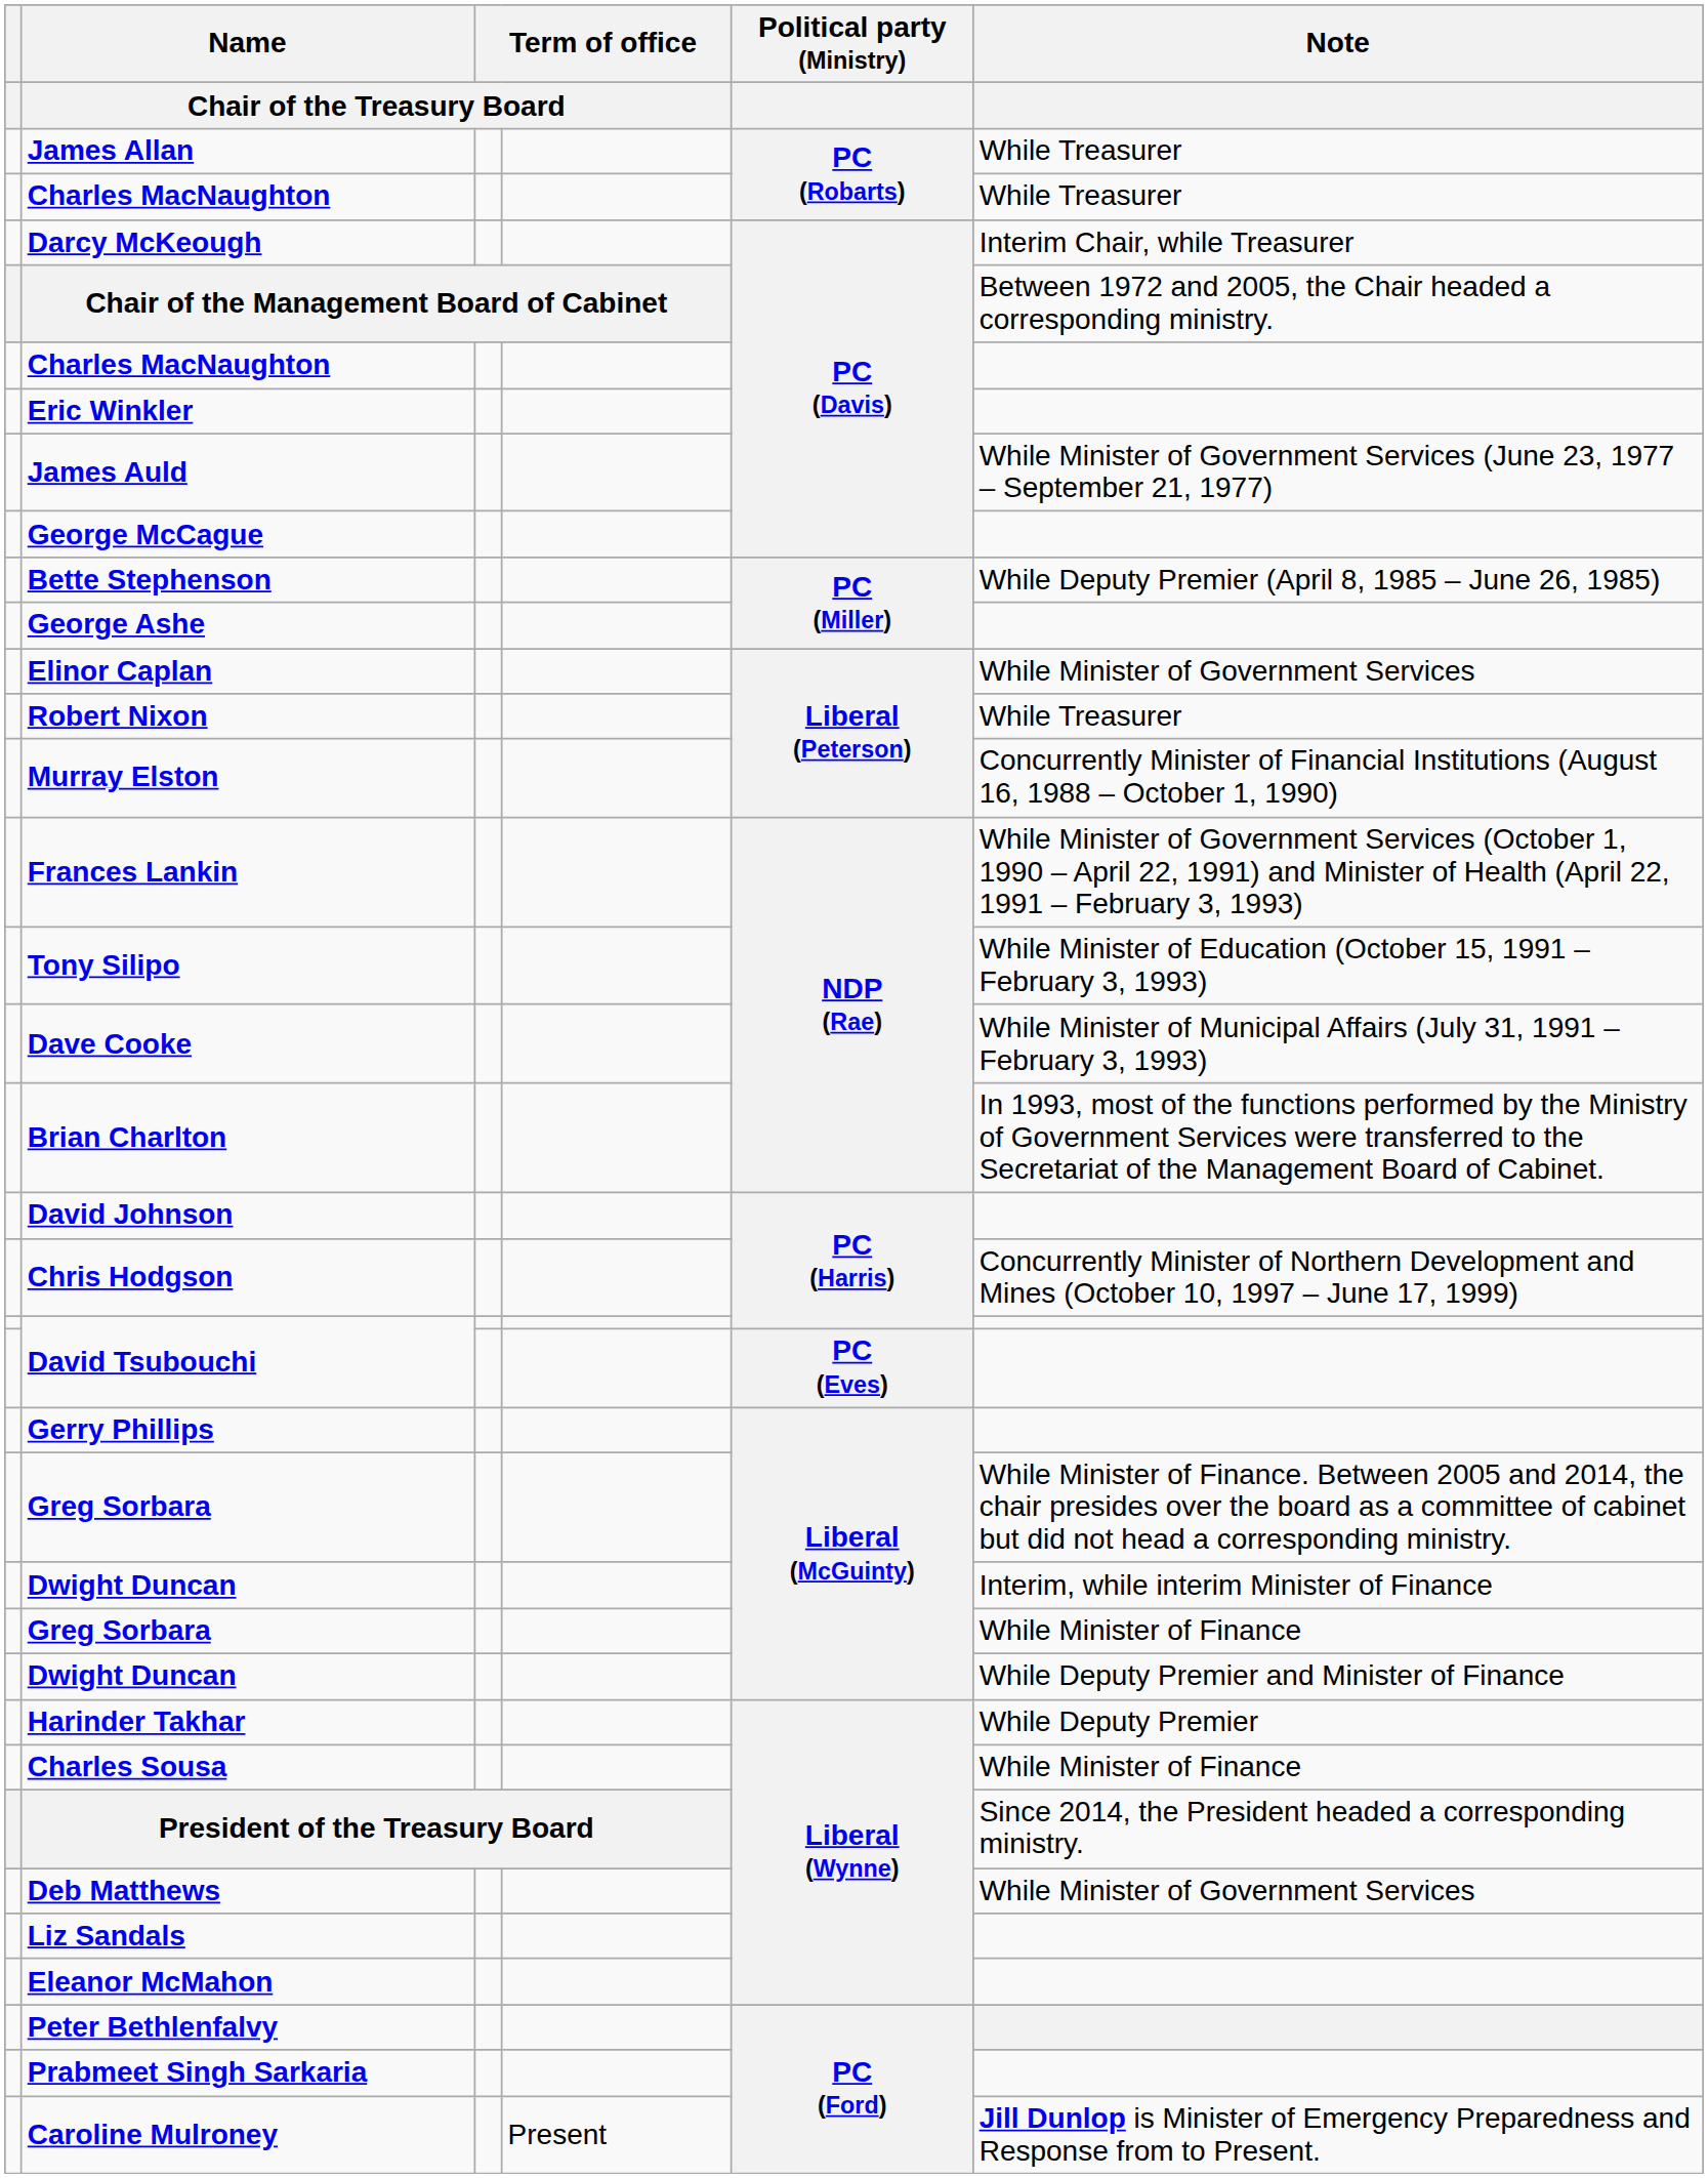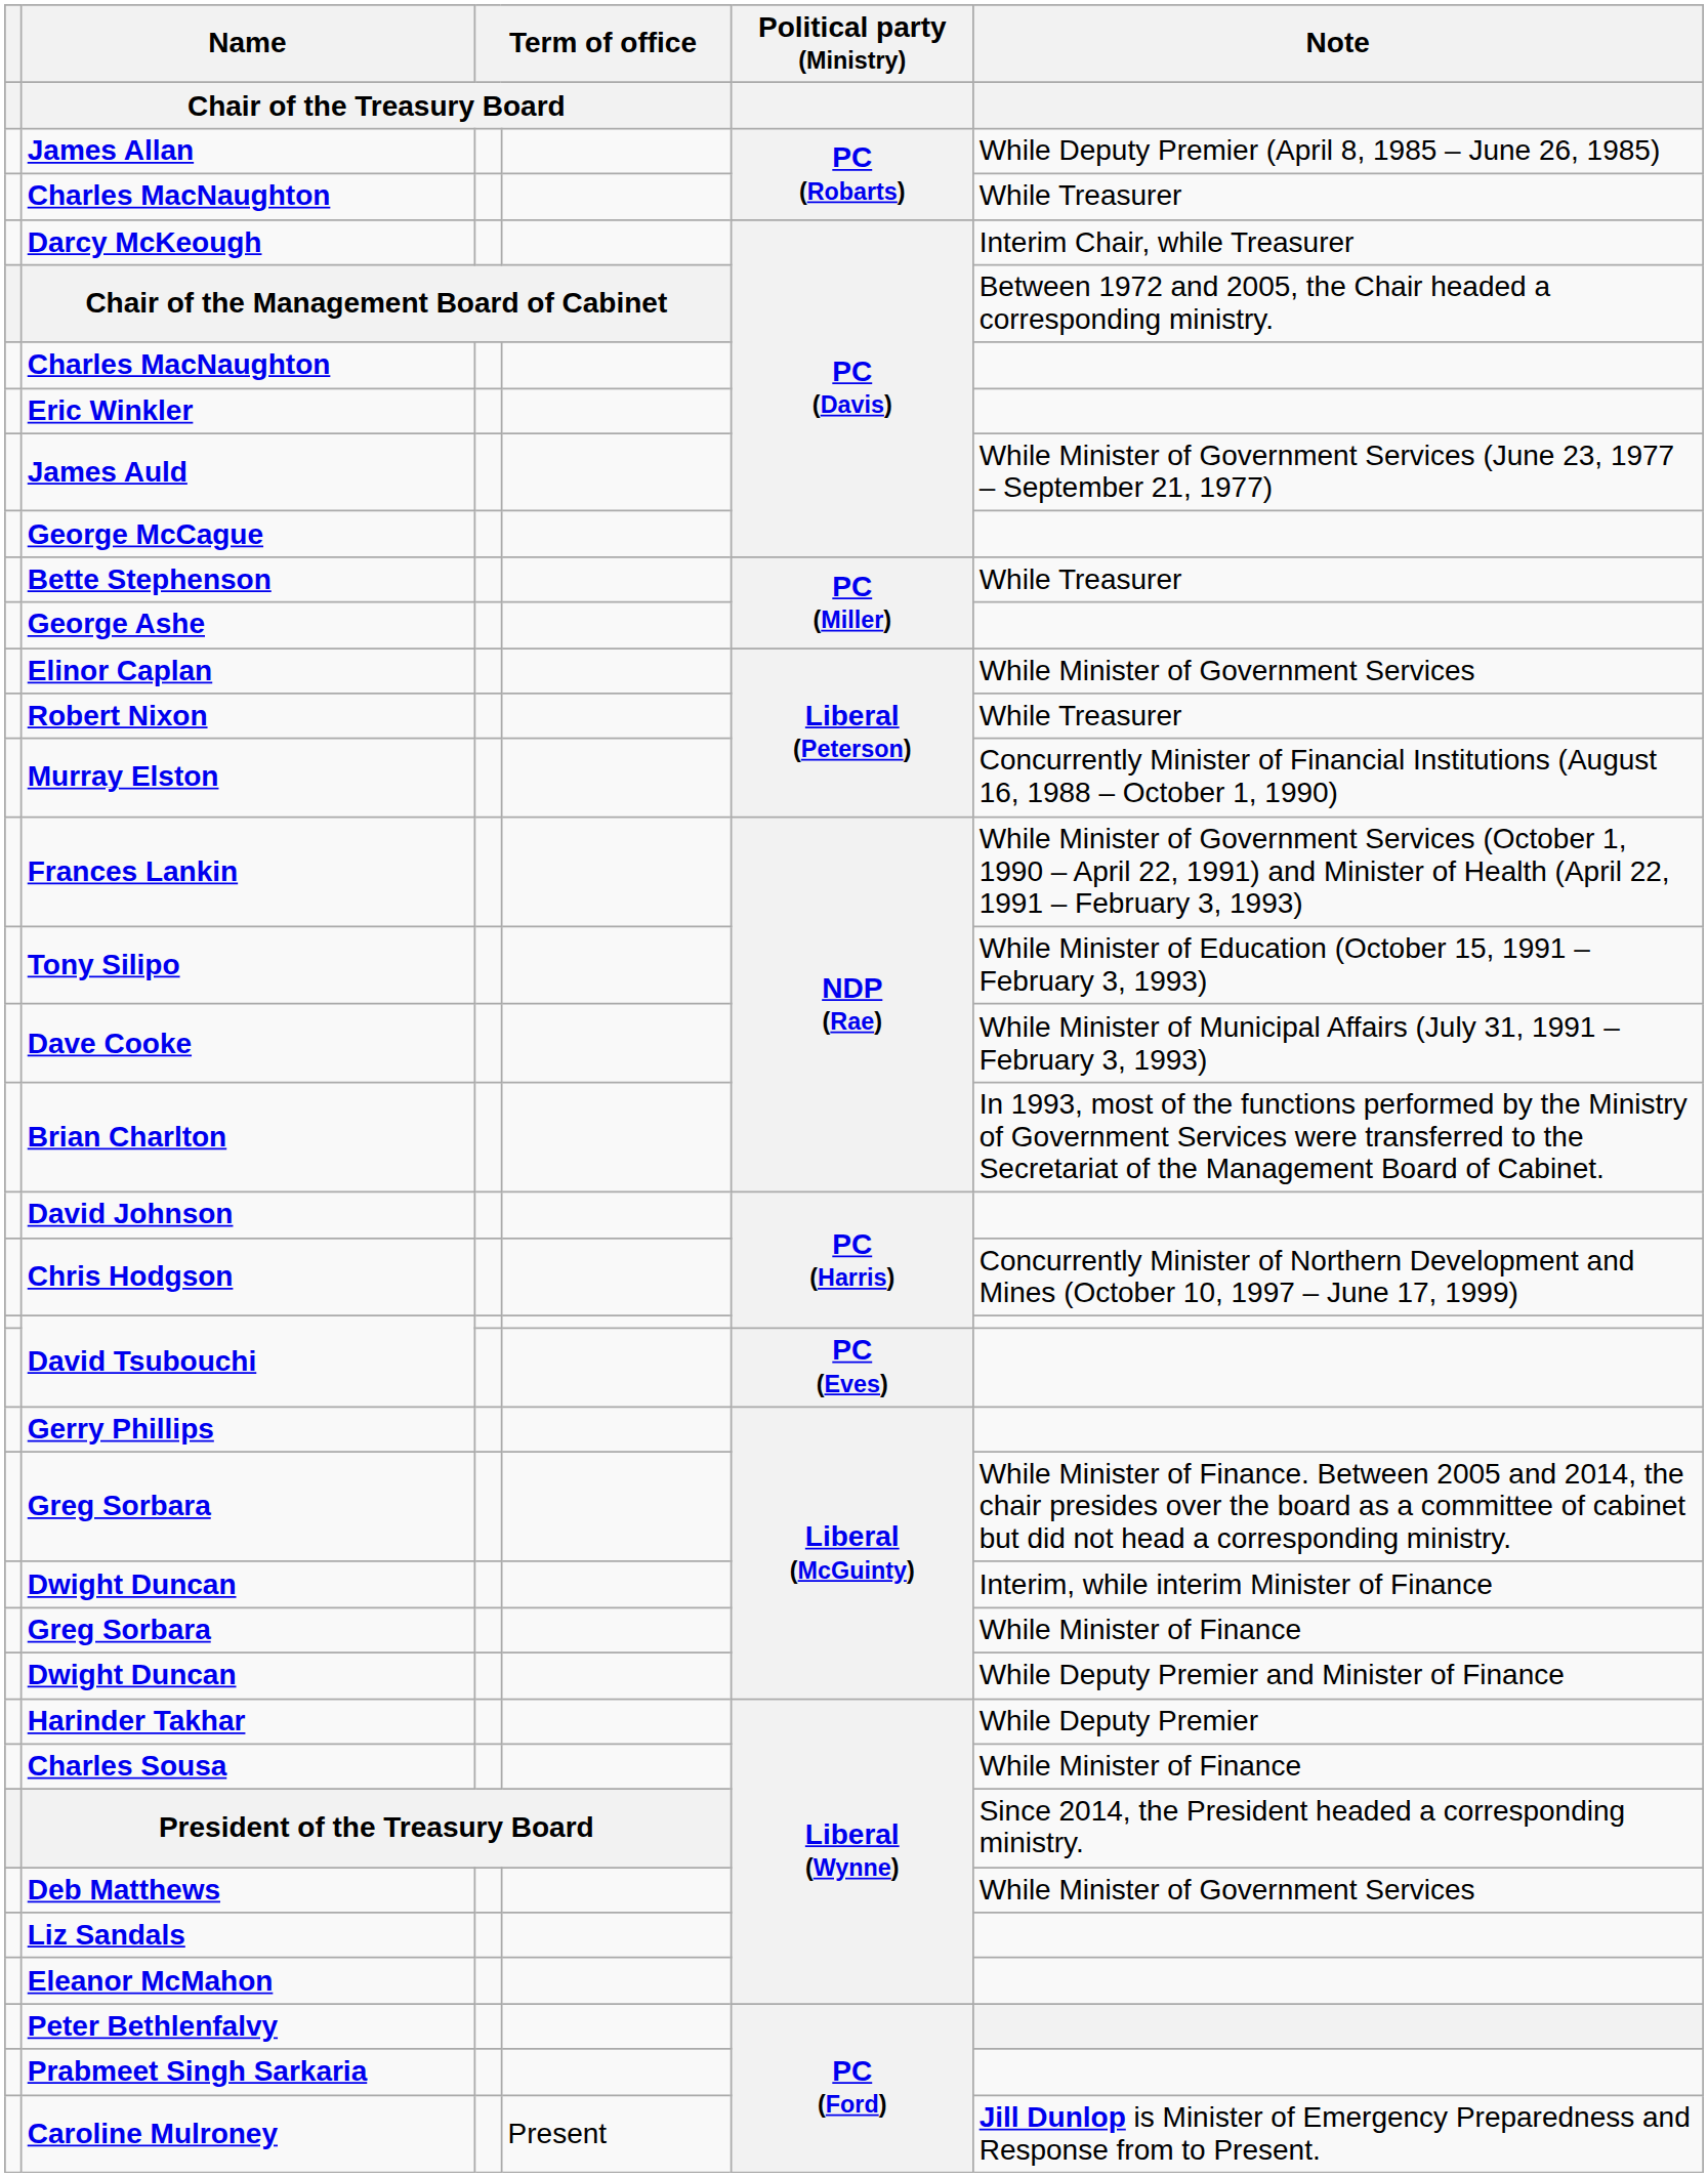James Allan | Note: While Treasurer -> While Deputy Premier (April 8, 1985 – June 26, 1985)
Bette Stephenson | Note: While Deputy Premier (April 8, 1985 – June 26, 1985) -> While Treasurer
